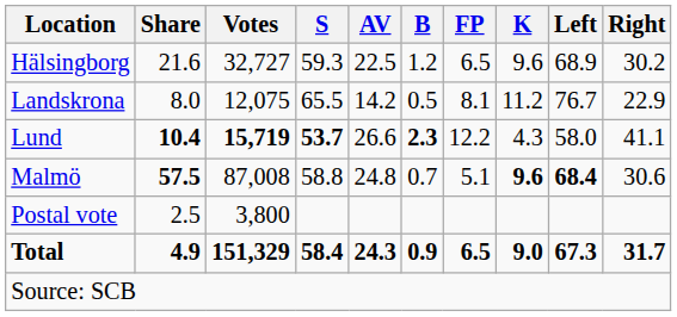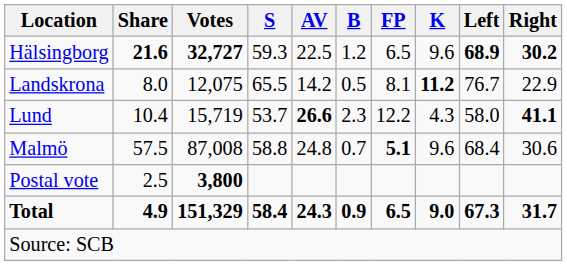Hälsingborg | Share: normal -> bold
Hälsingborg | Votes: normal -> bold
Hälsingborg | Left: normal -> bold
Hälsingborg | Right: normal -> bold
Landskrona | K: normal -> bold
Lund | Share: bold -> normal
Lund | Votes: bold -> normal
Lund | S: bold -> normal
Lund | AV: normal -> bold
Lund | B: bold -> normal
Lund | Right: normal -> bold
Malmö | Share: bold -> normal
Malmö | FP: normal -> bold
Malmö | K: bold -> normal
Malmö | Left: bold -> normal
Postal vote | Votes: normal -> bold
